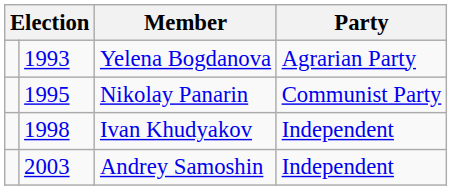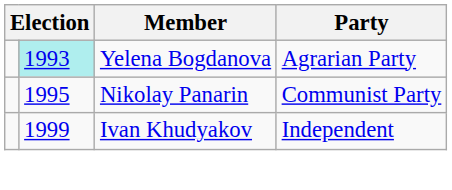Yelena Bogdanova | column 2: no background -> paleturquoise background
Ivan Khudyakov | column 2: 1998 -> 1999
- row: 2003 | Andrey Samoshin | Independent
